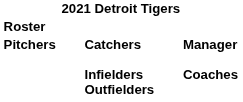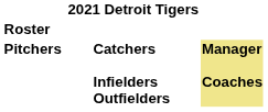Pitchers | column 3: no background -> khaki background
